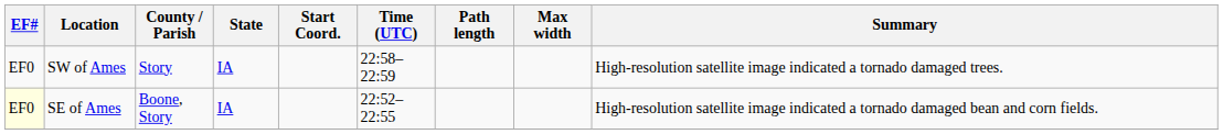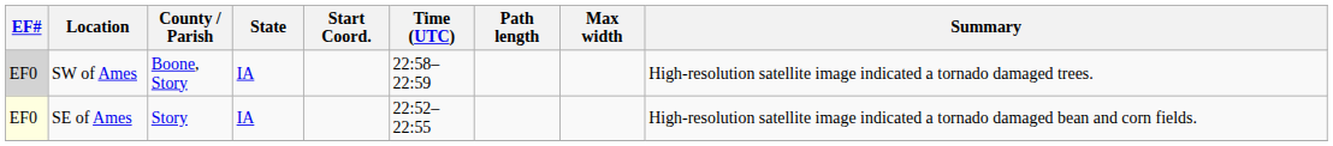SW of Ames | EF#: no background -> lightgrey background
SW of Ames | County / Parish: Story -> Boone, Story
SE of Ames | County / Parish: Boone, Story -> Story
